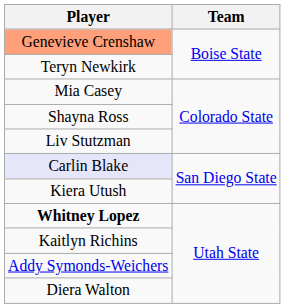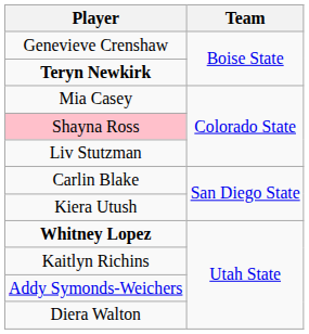Genevieve Crenshaw | Player: lightsalmon background -> no background
Teryn Newkirk | Player: normal -> bold
Shayna Ross | Player: no background -> pink background
Carlin Blake | Player: lavender background -> no background
